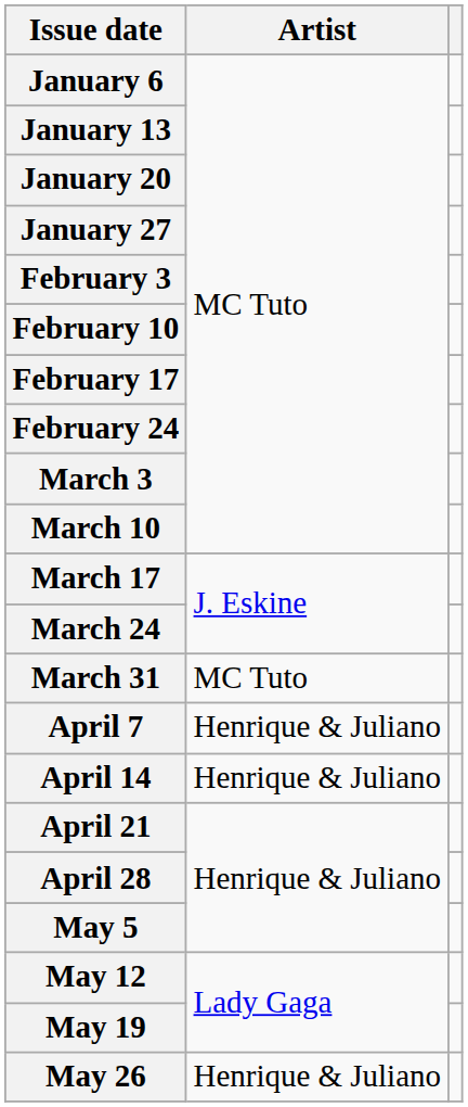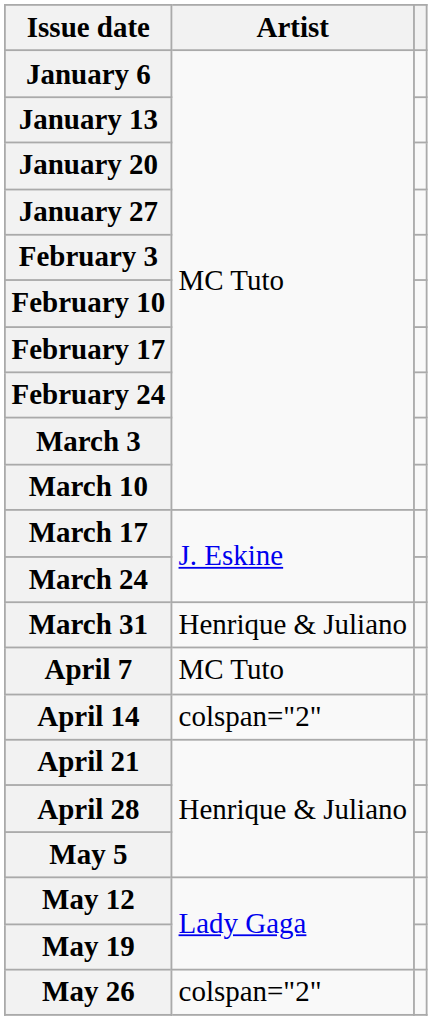March 31 | Artist: MC Tuto -> Henrique & Juliano
April 7 | Artist: Henrique & Juliano -> MC Tuto
April 14 | Artist: Henrique & Juliano -> colspan="2"
May 26 | Artist: Henrique & Juliano -> colspan="2"
